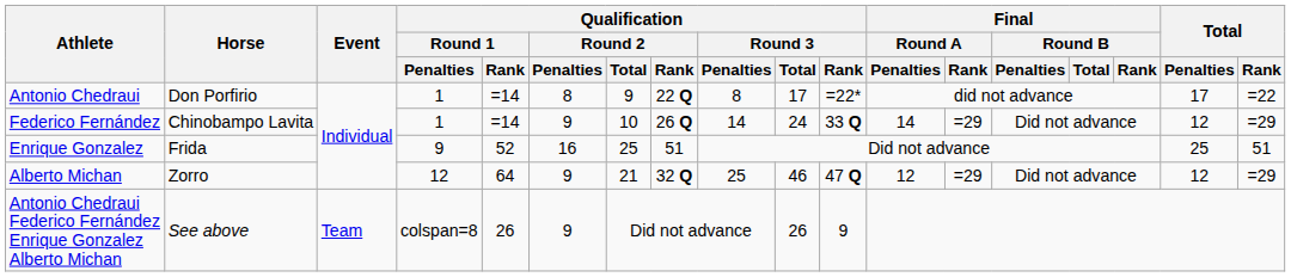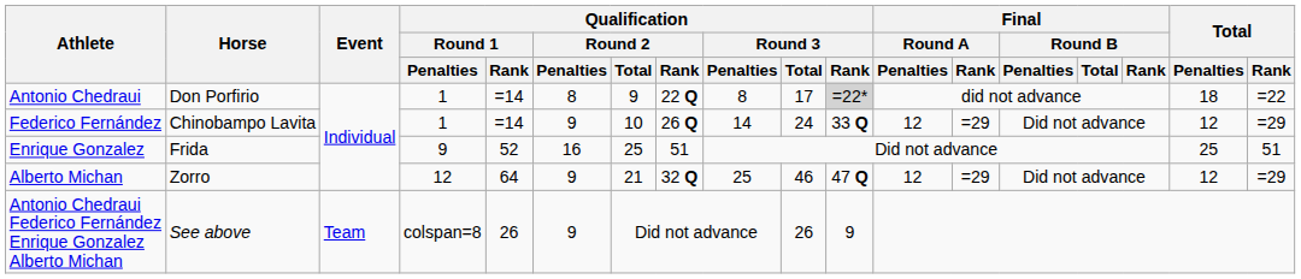Antonio Chedraui | Qualification / Round 3 / Rank: no background -> lightgrey background
Antonio Chedraui | Total / Penalties: 17 -> 18
Federico Fernández | Final / Round A / Penalties: 14 -> 12
